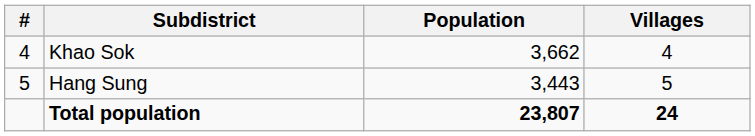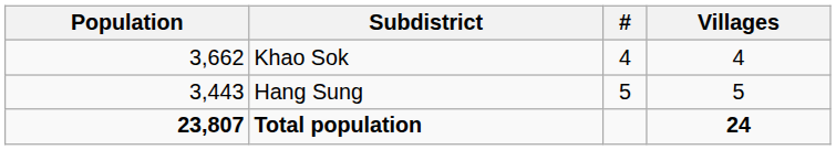columns swapped: # <-> Population
